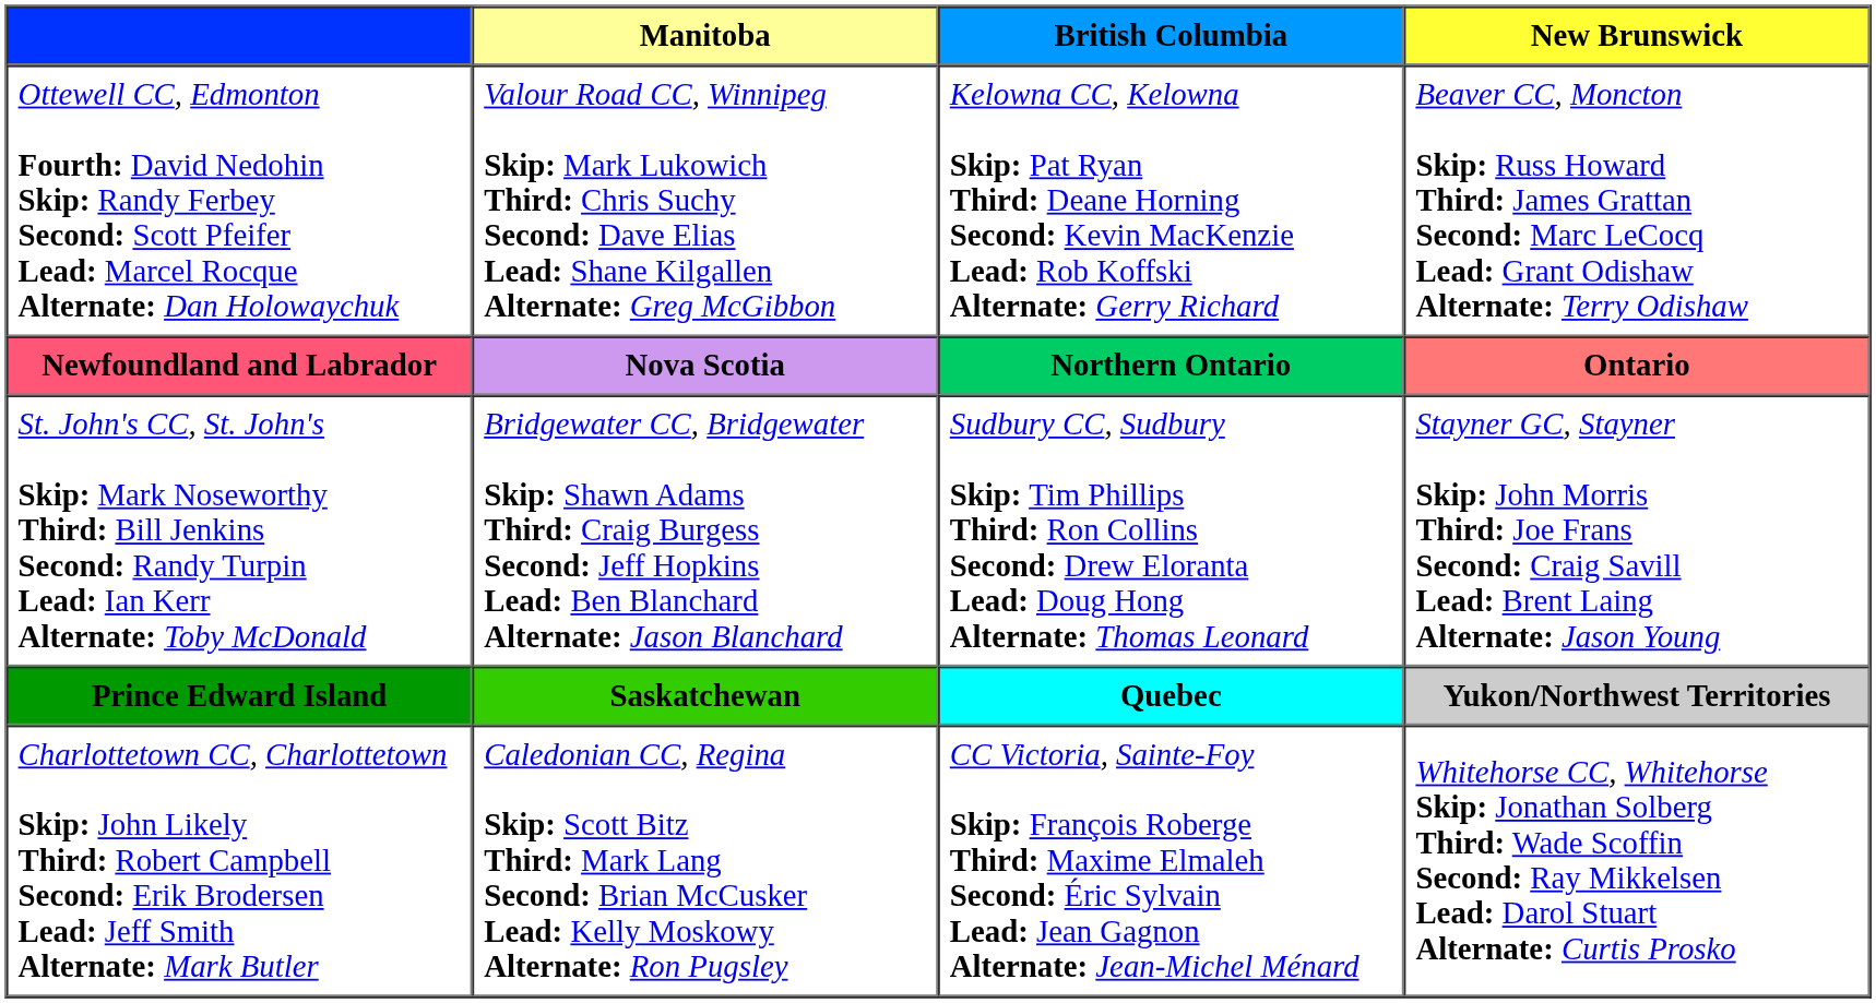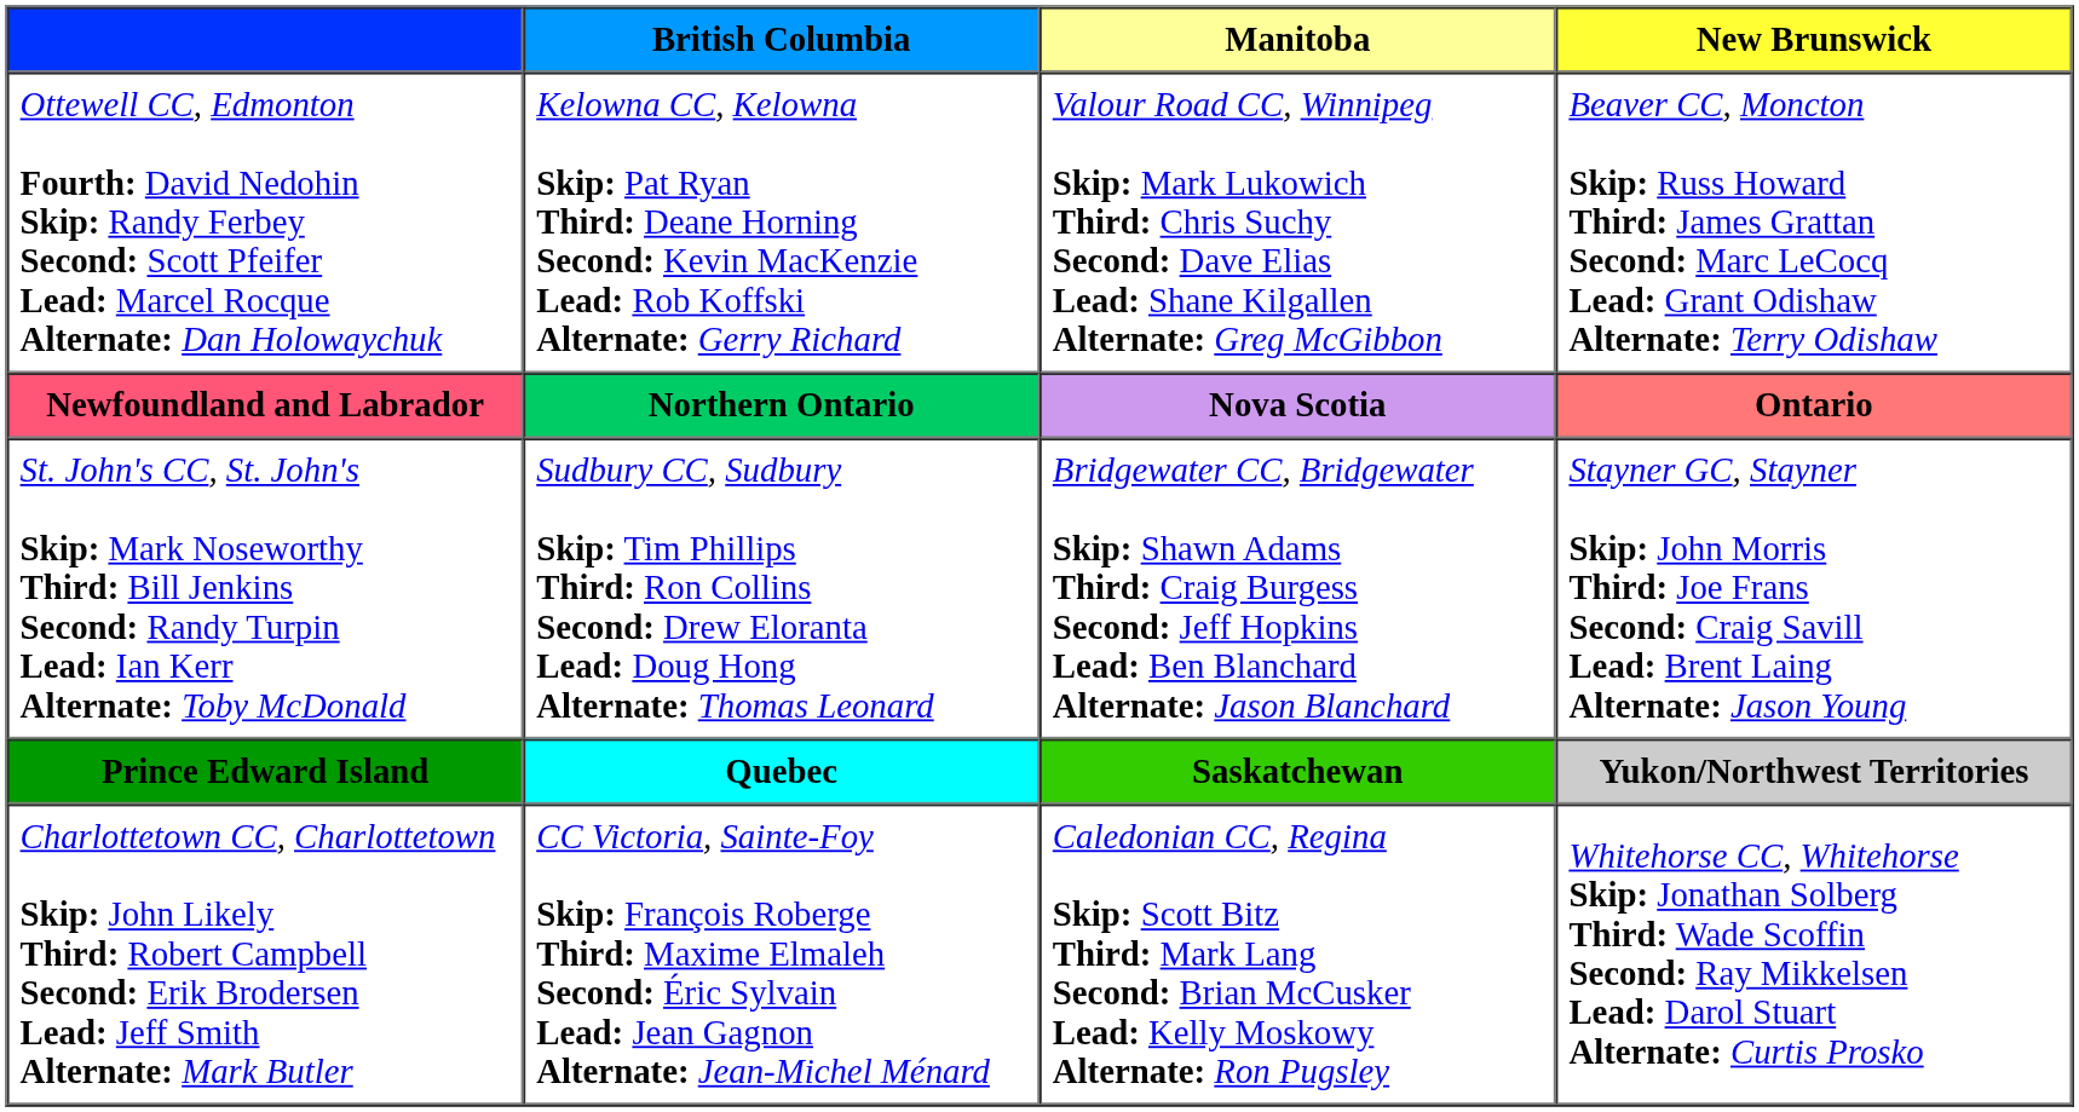columns swapped: British Columbia <-> Manitoba
